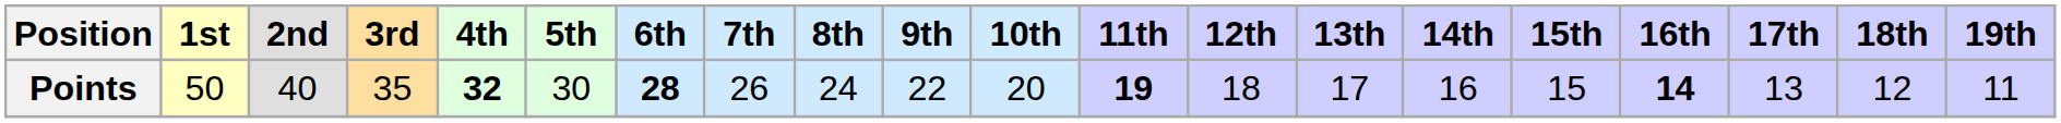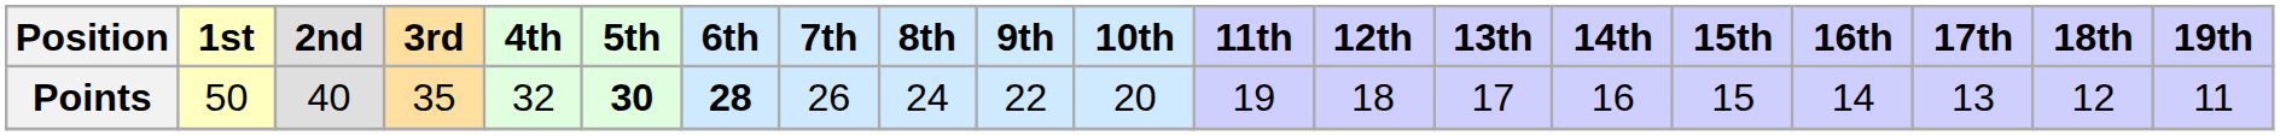Points | 4th: bold -> normal
Points | 5th: normal -> bold
Points | 11th: bold -> normal
Points | 16th: bold -> normal
